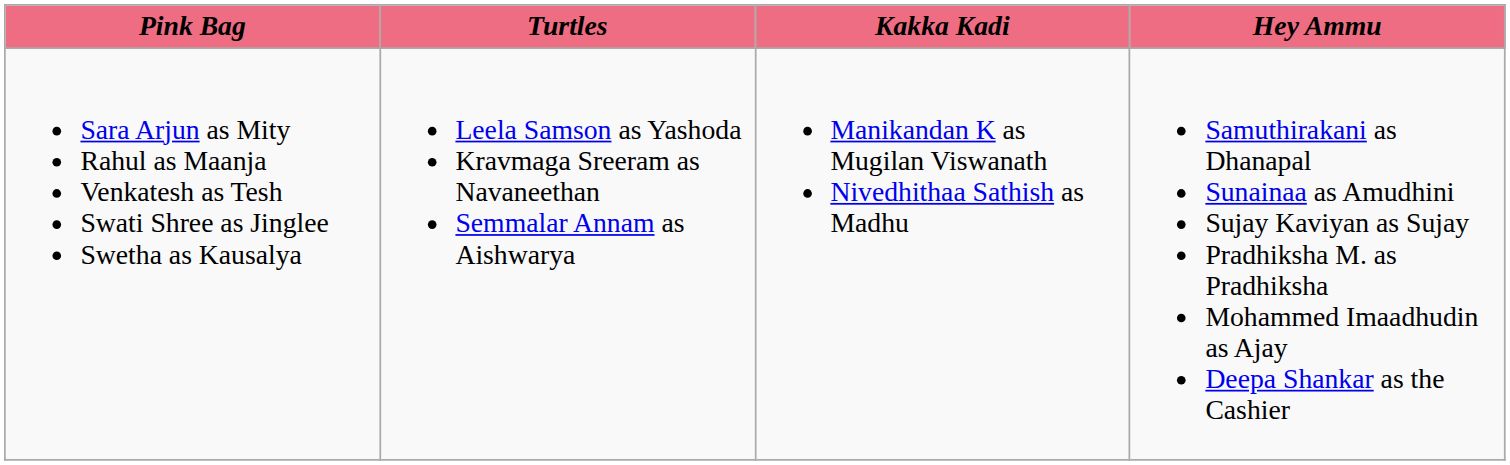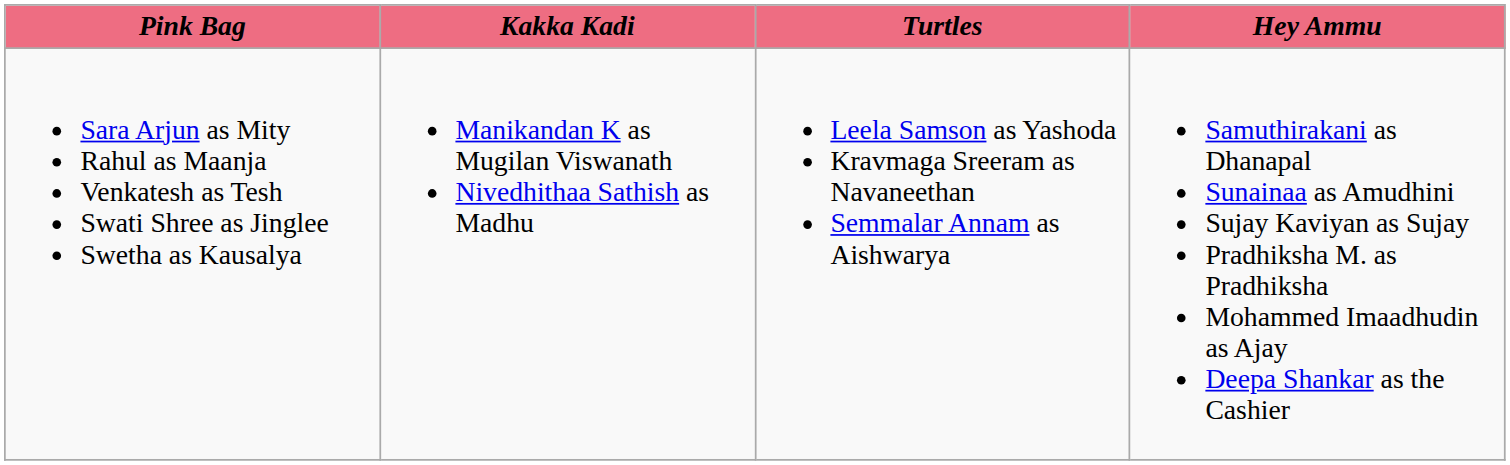columns swapped: Kakka Kadi <-> Turtles
